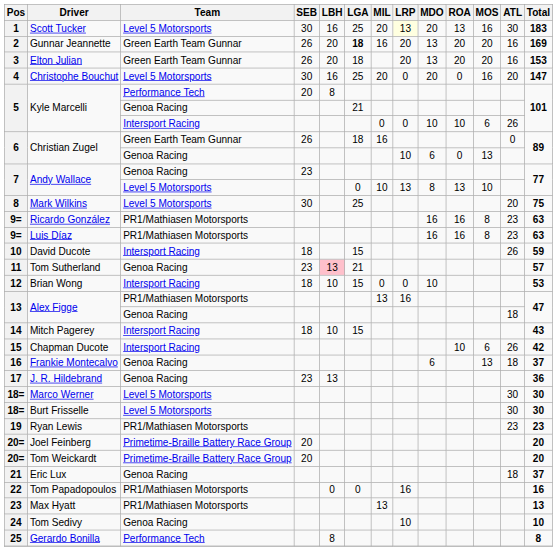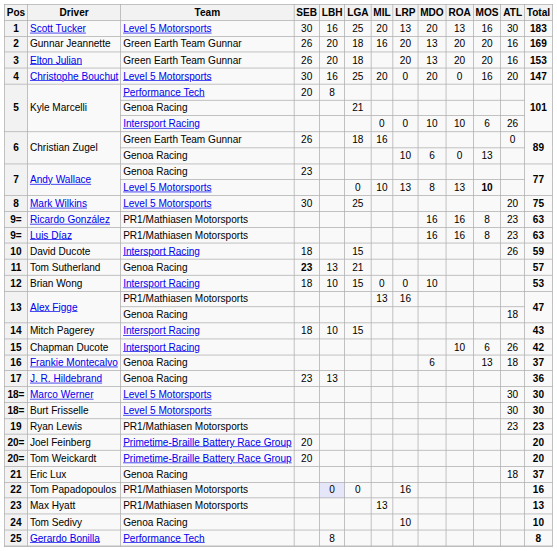Scott Tucker | LRP: lightyellow background -> no background
Gunnar Jeannette | LGA: bold -> normal
Andy Wallace / Level 5 Motorsports | MOS: normal -> bold
Tom Sutherland | SEB: normal -> bold
Tom Sutherland | LBH: pink background -> no background
Tom Papadopoulos | LBH: no background -> lavender background
